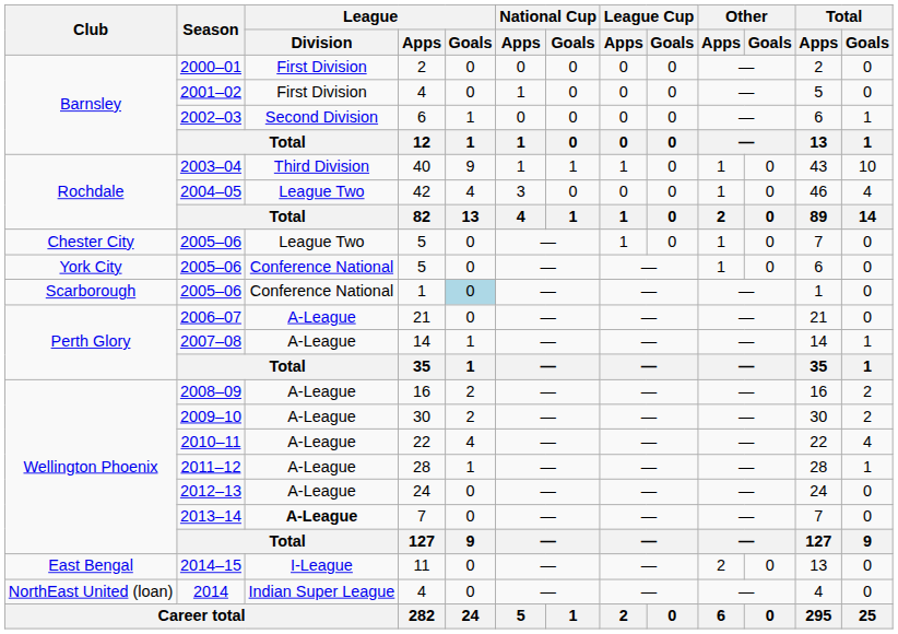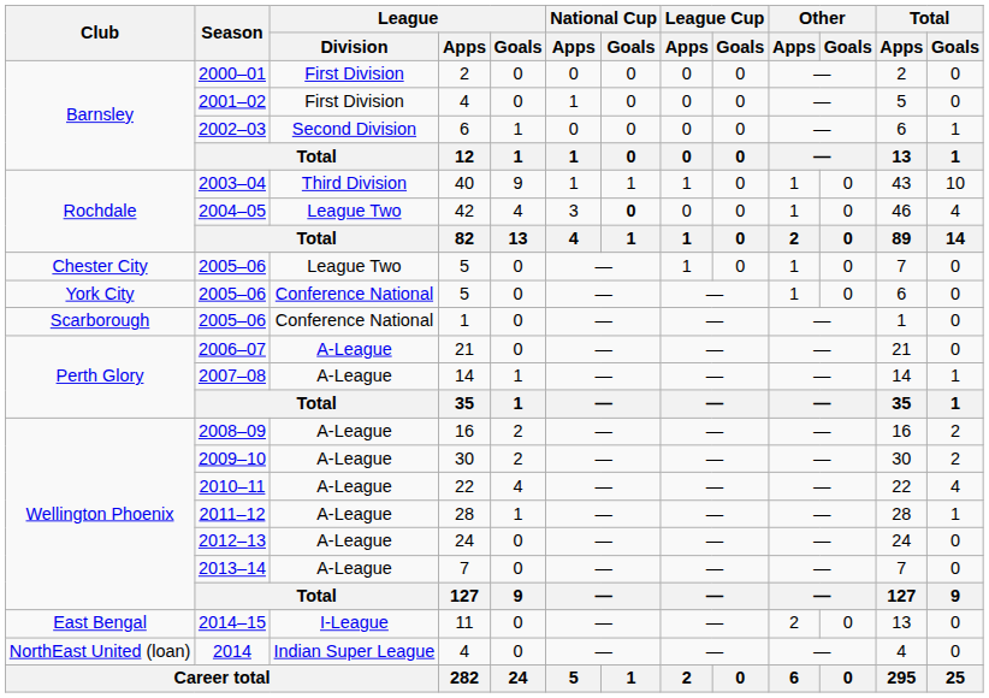2004–05 | National Cup / Goals: normal -> bold
Scarborough / 2005–06 | League / Goals: lightblue background -> no background
2013–14 | League / Division: bold -> normal
